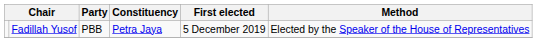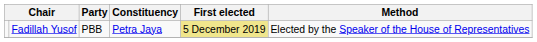Fadillah Yusof | First elected: no background -> khaki background
